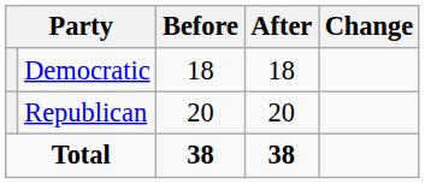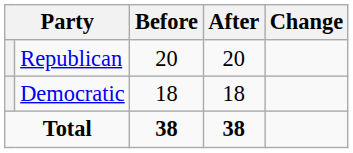rows swapped: Republican <-> Democratic
